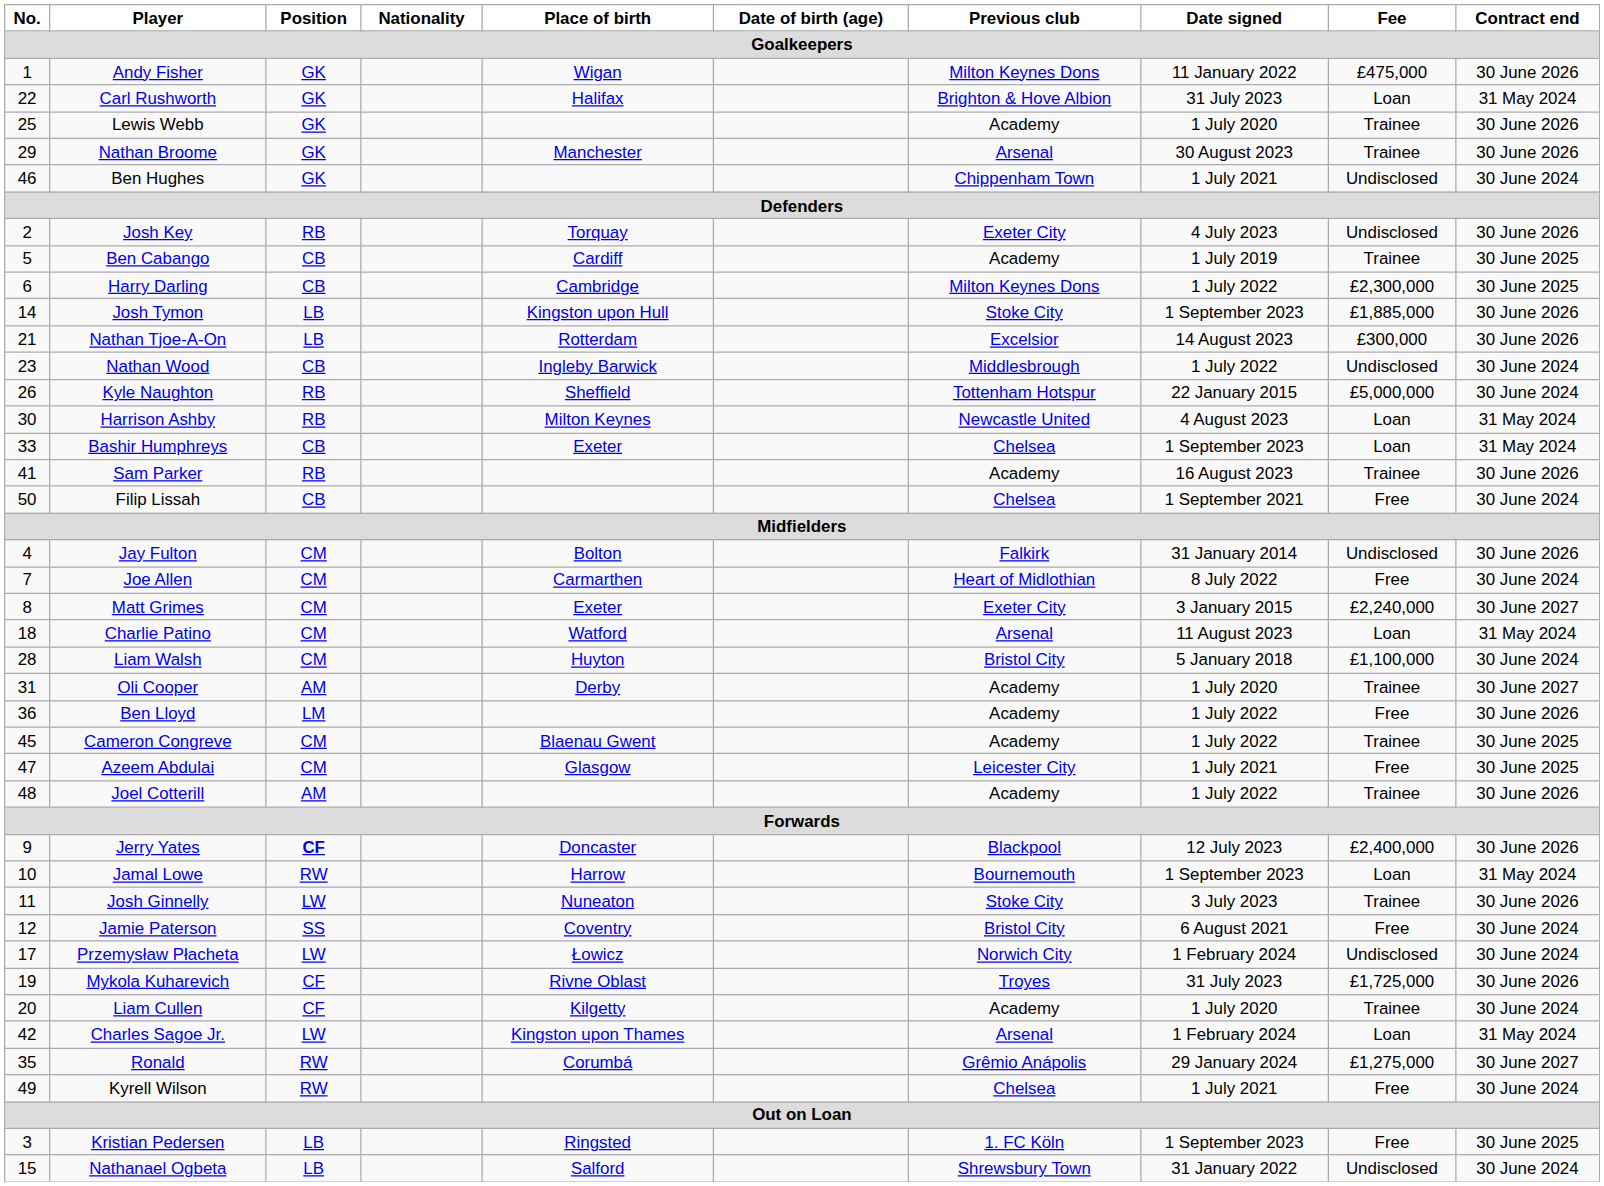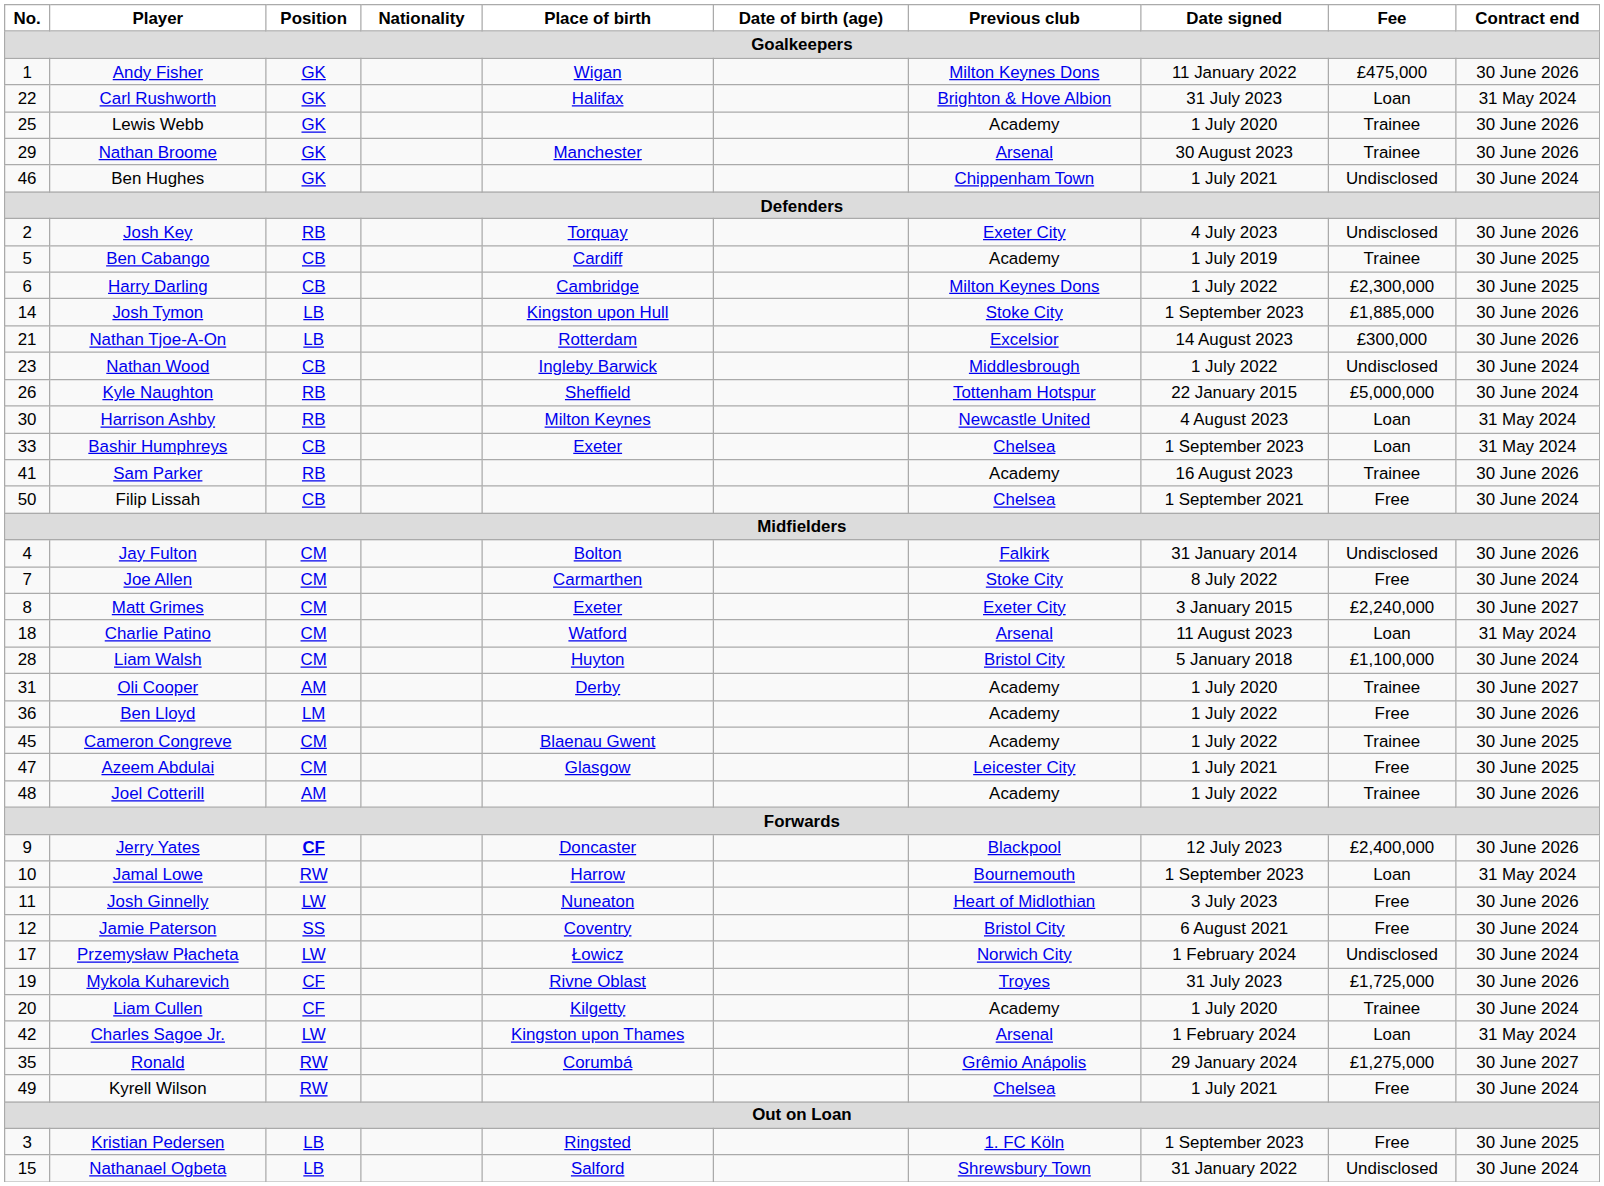Joe Allen | Previous club: Heart of Midlothian -> Stoke City
Josh Ginnelly | Previous club: Stoke City -> Heart of Midlothian
Josh Ginnelly | Fee: Trainee -> Free
